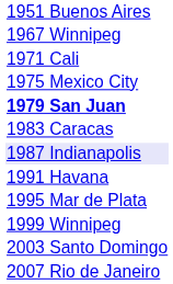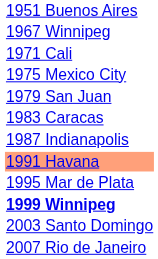1979 San Juan | column 1: bold -> normal
1987 Indianapolis | column 1: lavender background -> no background
1991 Havana | column 1: no background -> lightsalmon background
1999 Winnipeg | column 1: normal -> bold
